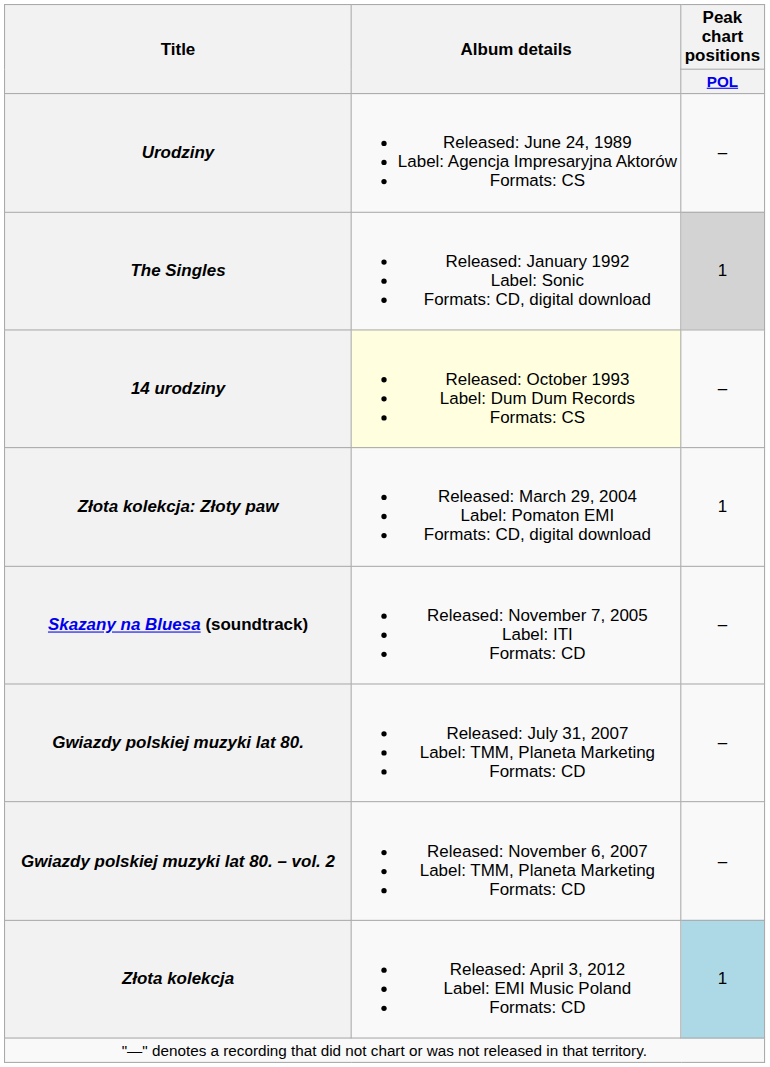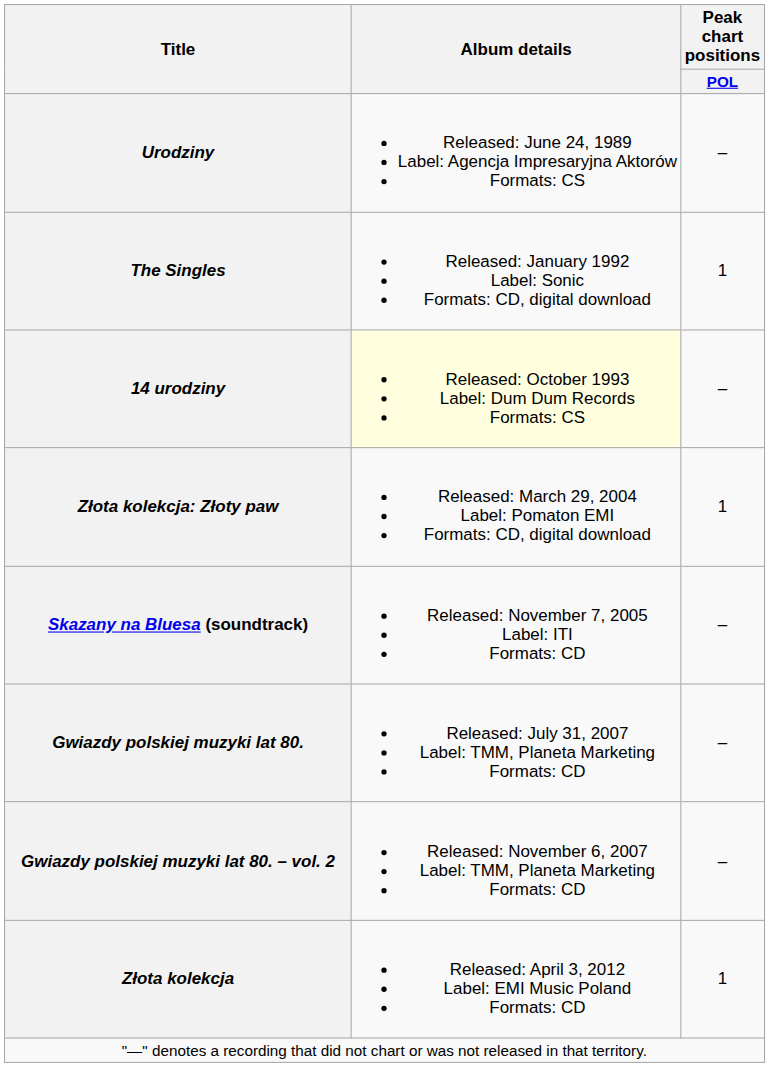The Singles | Peak chart positions / POL: lightgrey background -> no background
Złota kolekcja | Peak chart positions / POL: lightblue background -> no background
